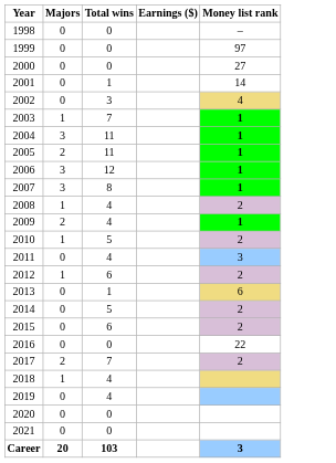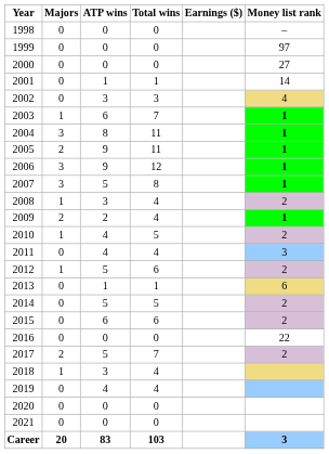+ column: ATP wins | 0 | 0 | 0 | 1 | 3 | 6 | 8 | 9 | 9 | 5 | 3 | 2 | 4 | 4 | 5 | 1 | 5 | 6 | 0 | 5 | 3 | 4 | 0 | 0 | 83
